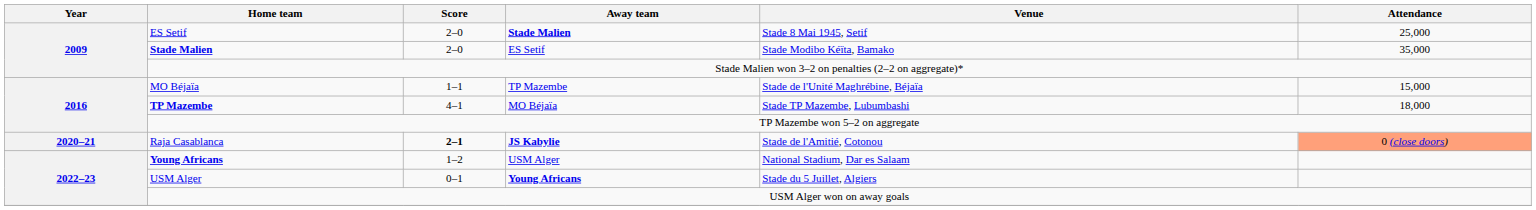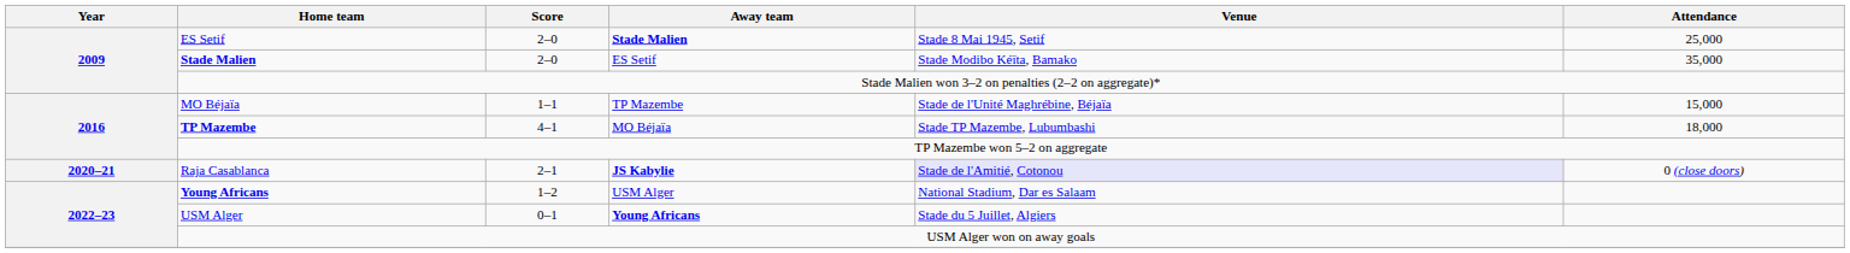Raja Casablanca | Score: bold -> normal
Raja Casablanca | Venue: no background -> lavender background
Raja Casablanca | Attendance: lightsalmon background -> no background
